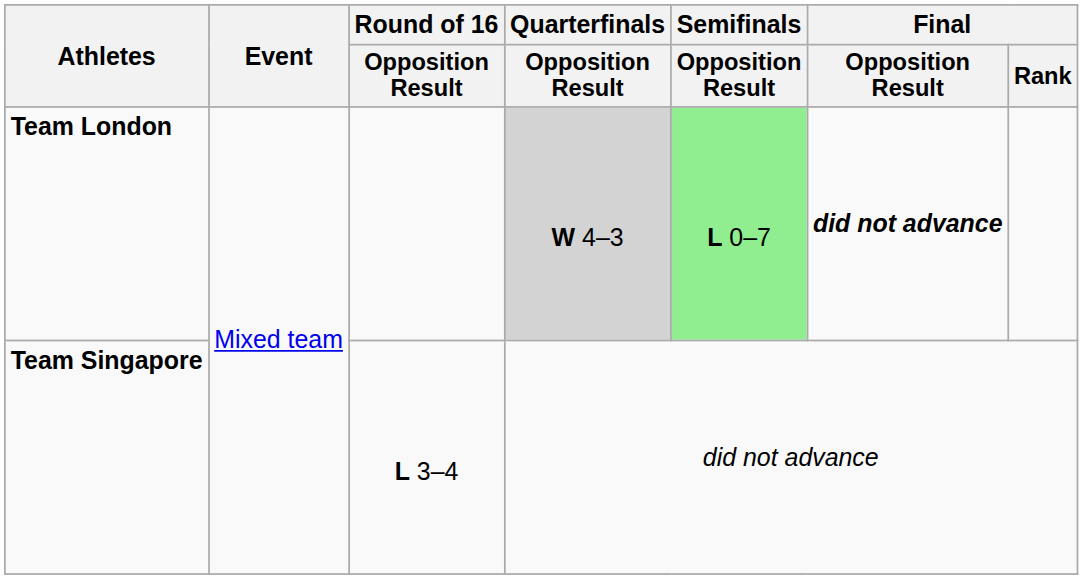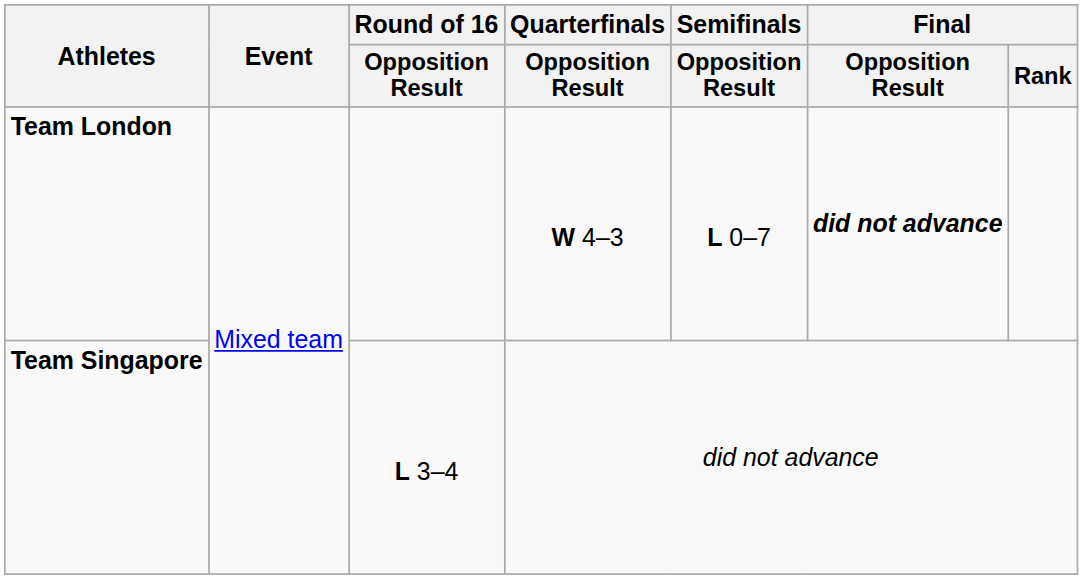Team London | Quarterfinals / Opposition Result: lightgrey background -> no background
Team London | Semifinals / Opposition Result: lightgreen background -> no background
